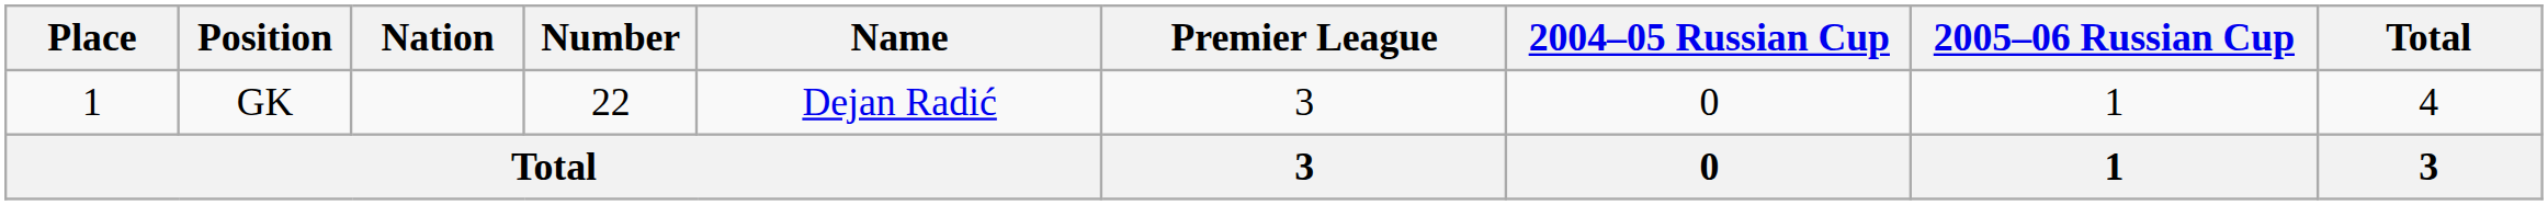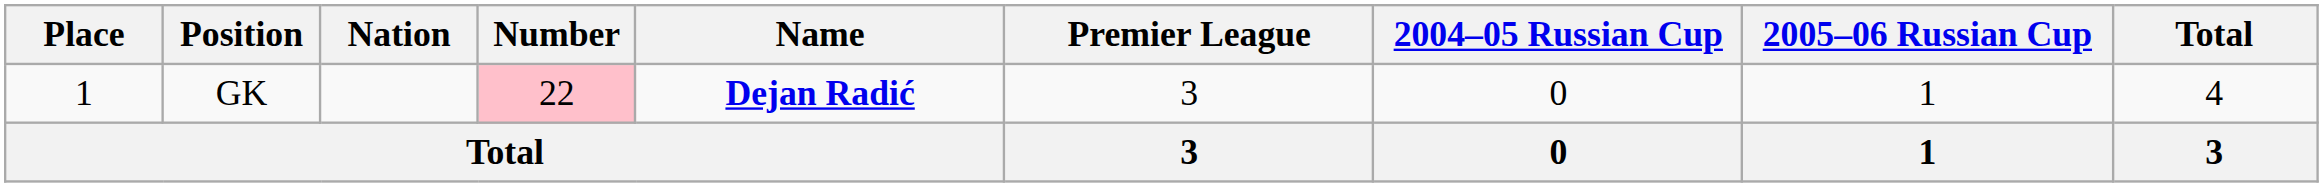GK | Number: no background -> pink background
GK | Name: normal -> bold
